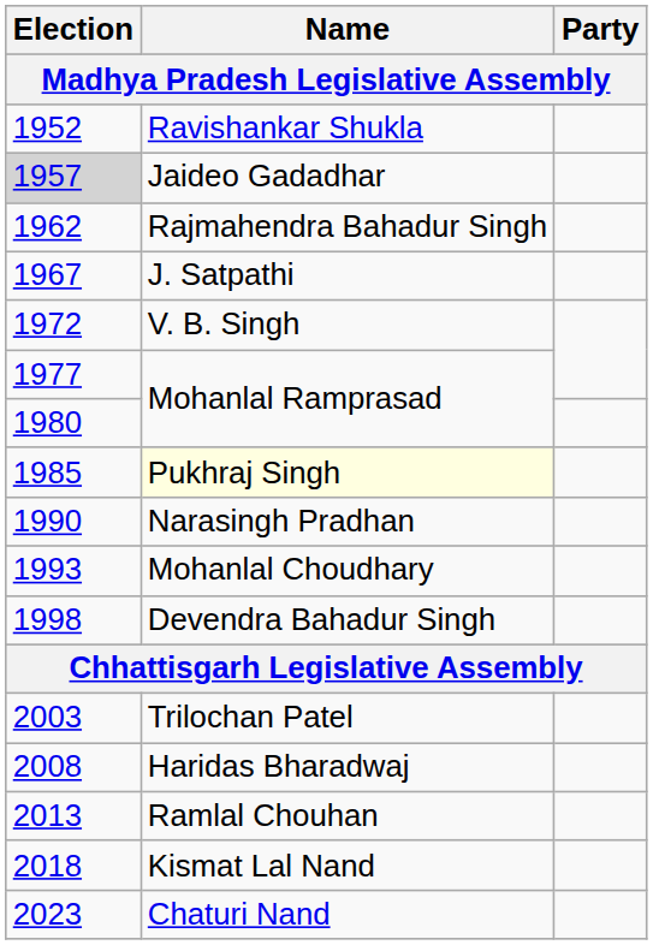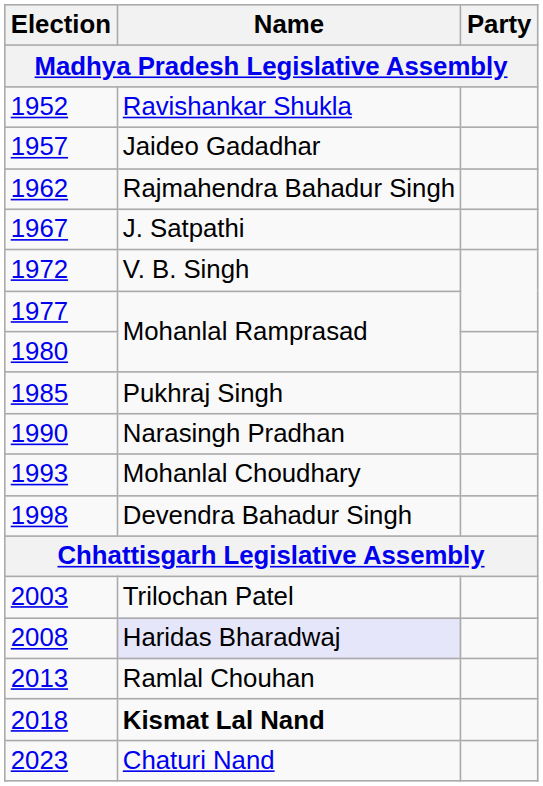Jaideo Gadadhar | Election: lightgrey background -> no background
Pukhraj Singh | Name: lightyellow background -> no background
Haridas Bharadwaj | Name: no background -> lavender background
Kismat Lal Nand | Name: normal -> bold
